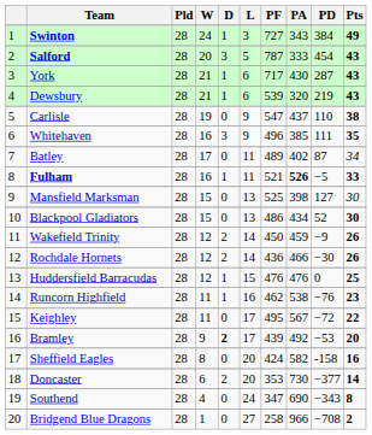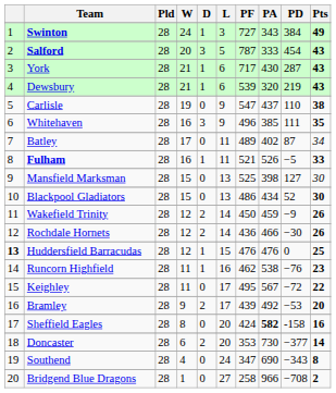Fulham | PA: bold -> normal
Huddersfield Barracudas | column 1: normal -> bold
Bramley | D: bold -> normal
Sheffield Eagles | PA: normal -> bold
